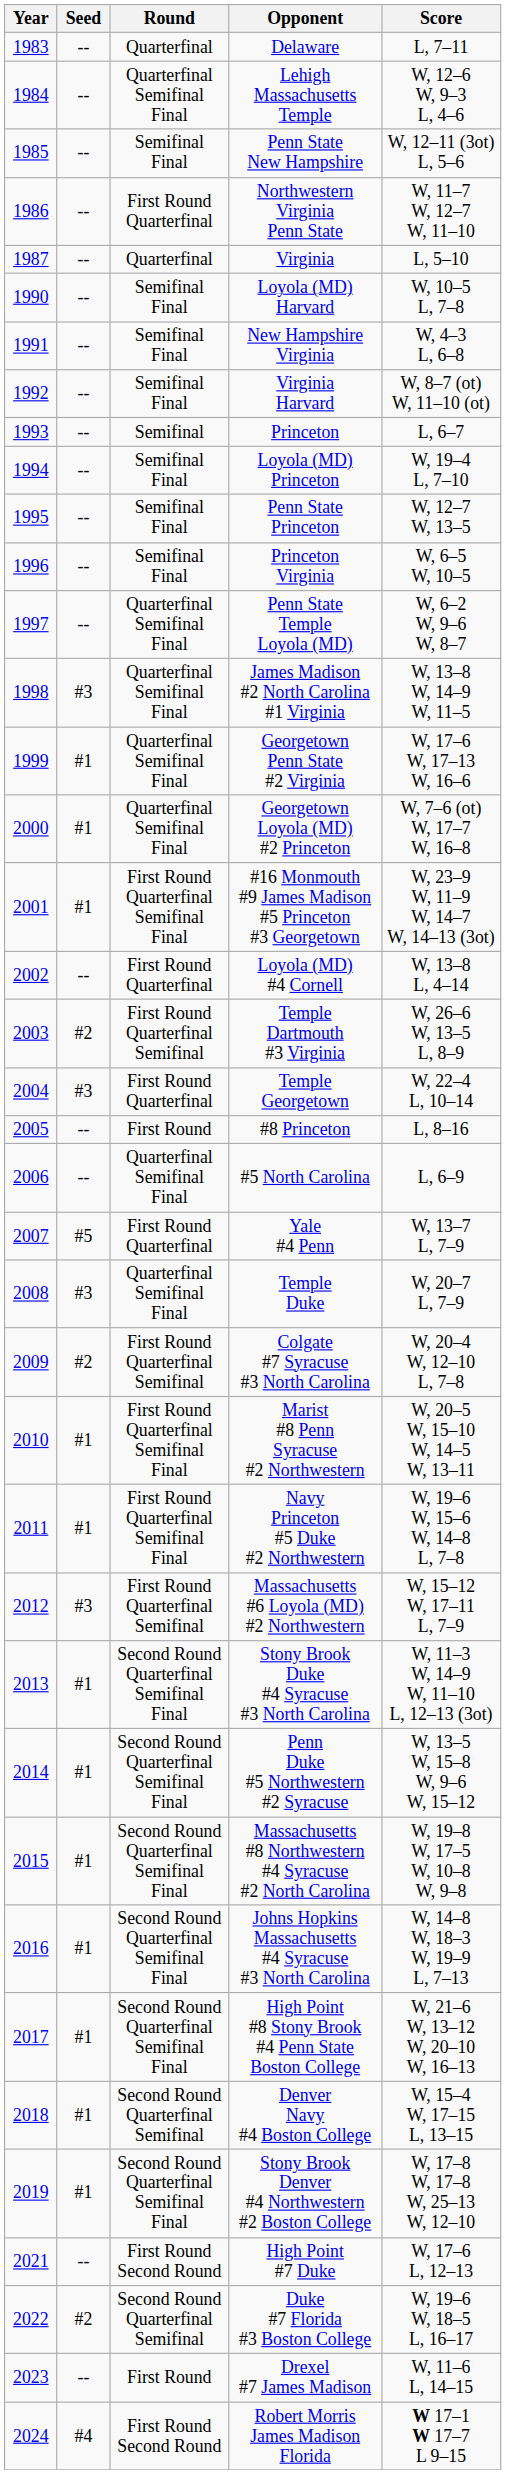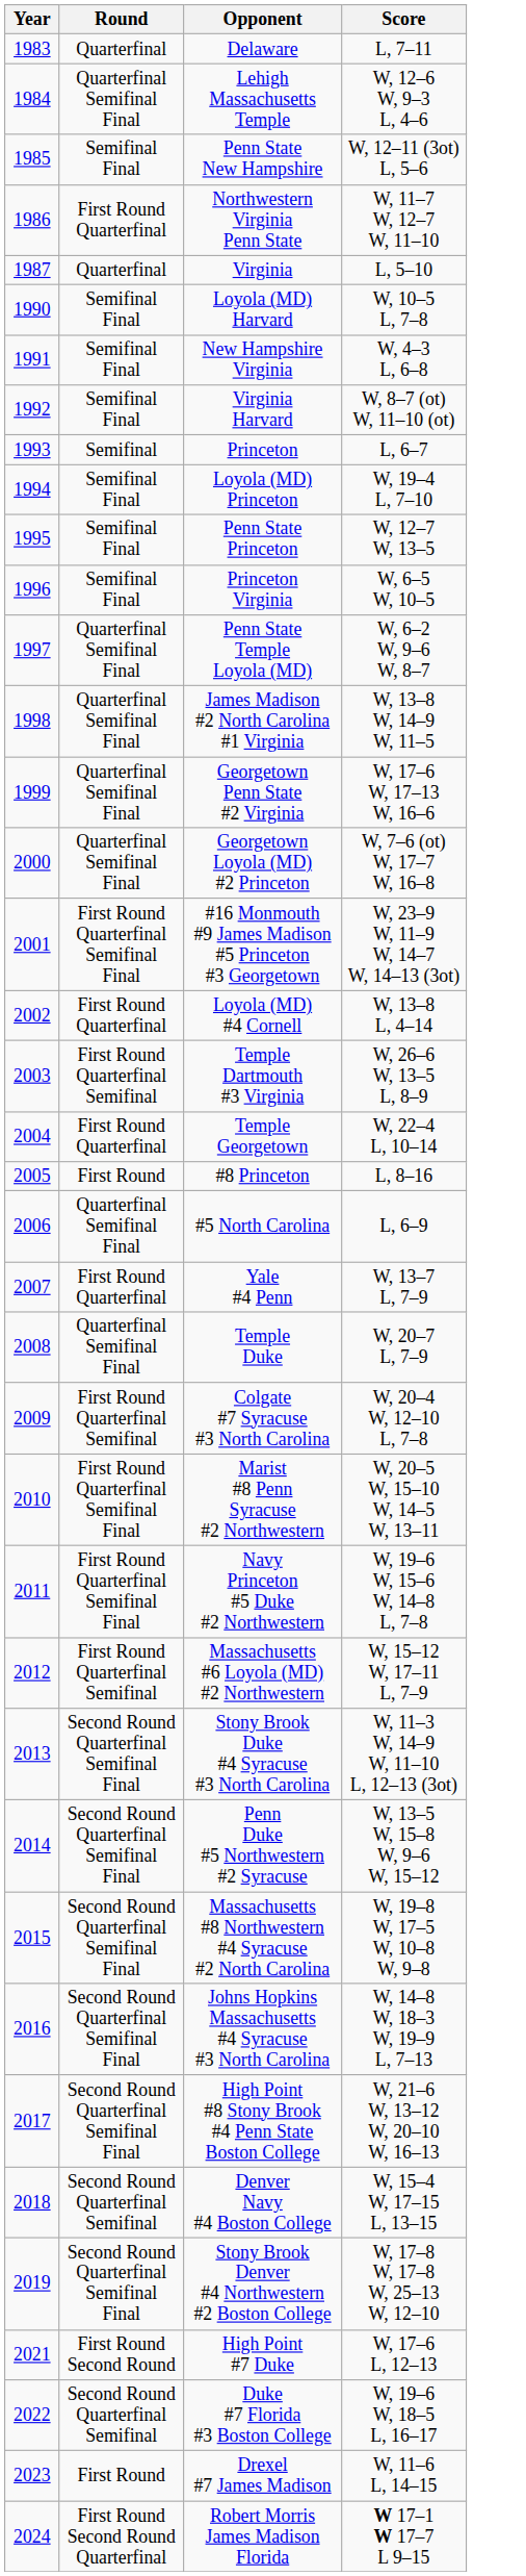- column: Seed | -- | -- | -- | -- | -- | -- | -- | -- | -- | -- | -- | -- | -- | #3 | #1 | #1 | #1 | -- | #2 | #3 | -- | -- | #5 | #3 | #2 | #1 | #1 | #3 | #1 | #1 | #1 | #1 | #1 | #1 | #1 | -- | #2 | -- | #4
Robert Morris James Madison Florida | Round: First Round Second Round -> First Round Second Round Quarterfinal
